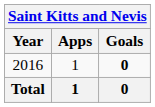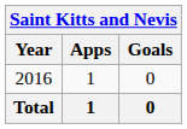2016 | Goals: bold -> normal
